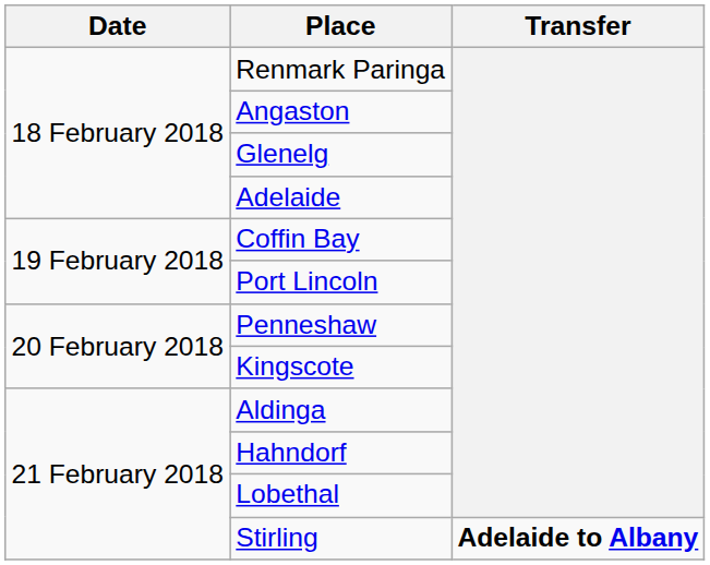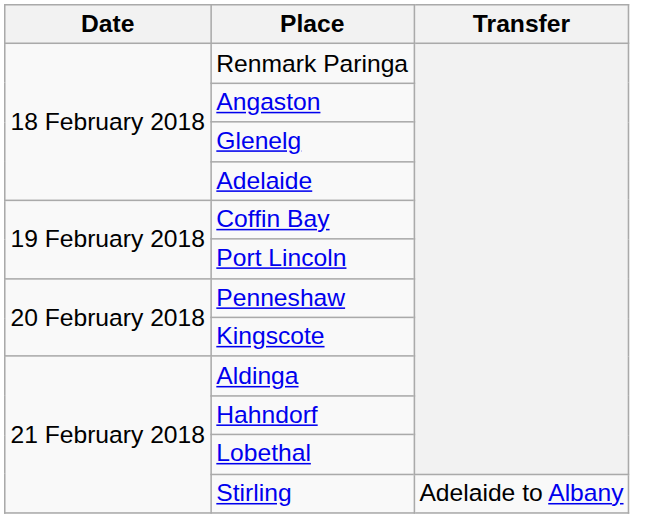Stirling | Transfer: bold -> normal
